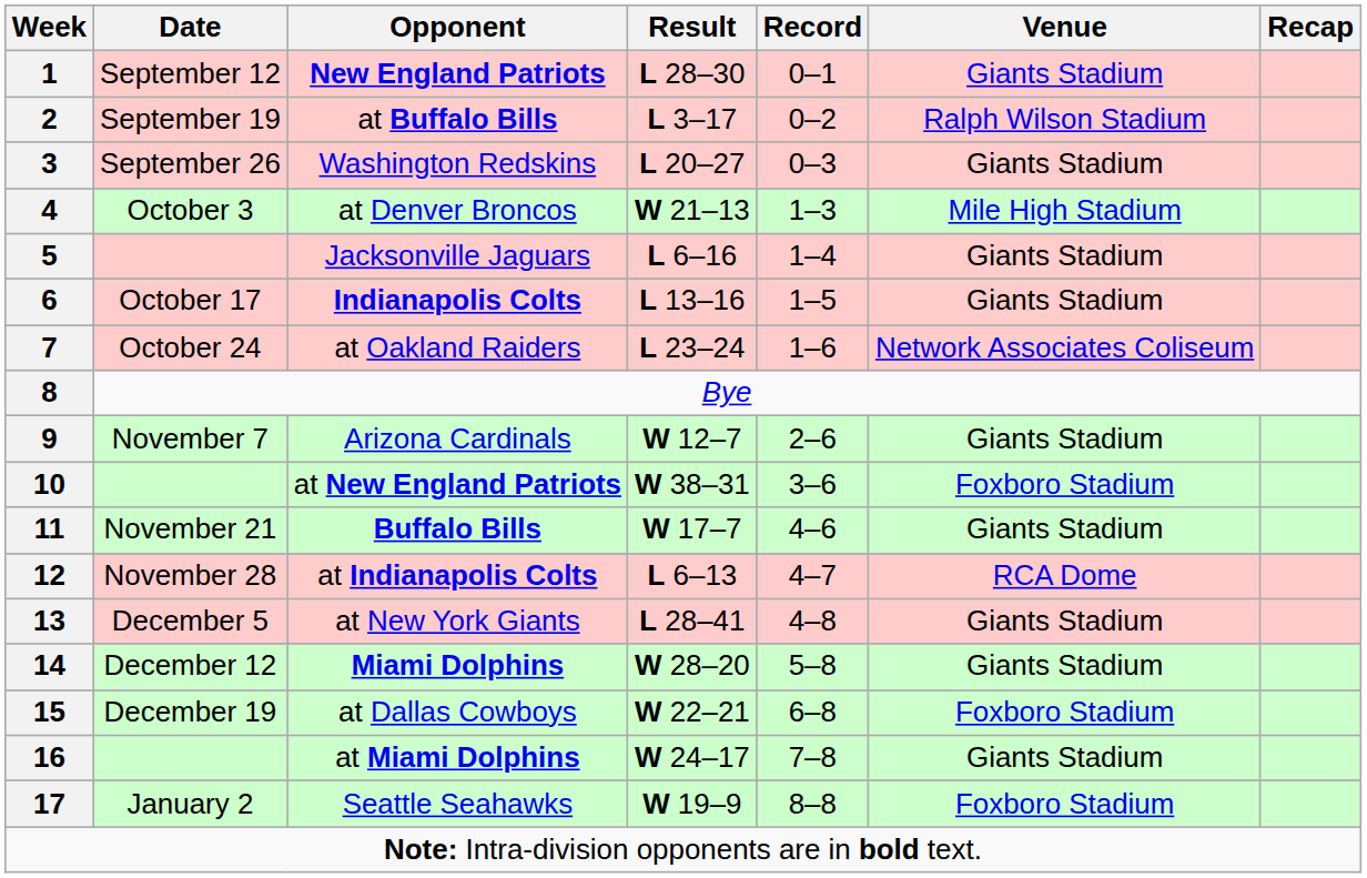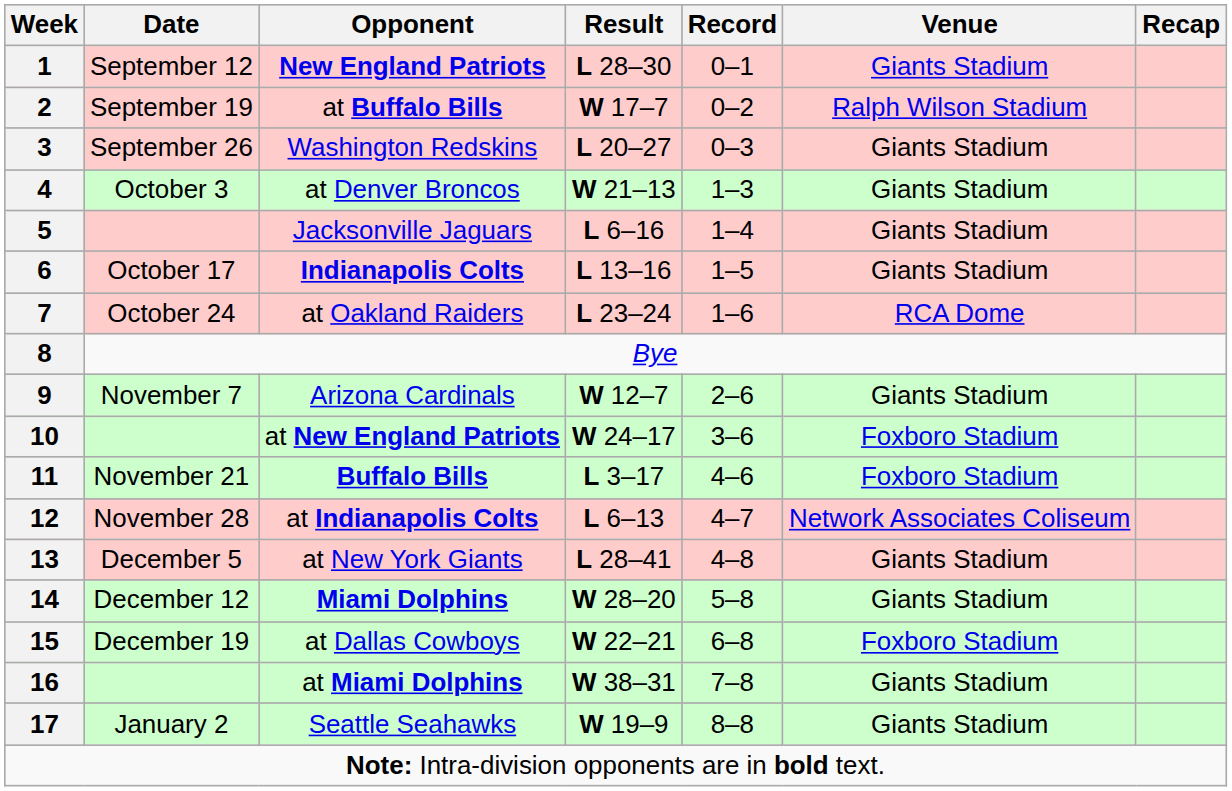2 | Result: L 3–17 -> W 17–7
4 | Venue: Mile High Stadium -> Giants Stadium
7 | Venue: Network Associates Coliseum -> RCA Dome
10 | Result: W 38–31 -> W 24–17
11 | Result: W 17–7 -> L 3–17
11 | Venue: Giants Stadium -> Foxboro Stadium
12 | Venue: RCA Dome -> Network Associates Coliseum
16 | Result: W 24–17 -> W 38–31
17 | Venue: Foxboro Stadium -> Giants Stadium
